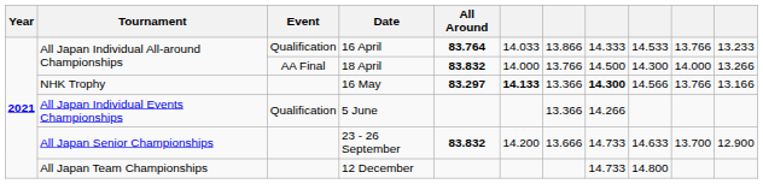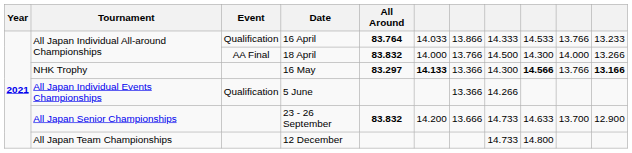16 May | column 8: bold -> normal
16 May | column 9: normal -> bold
16 May | column 11: normal -> bold
